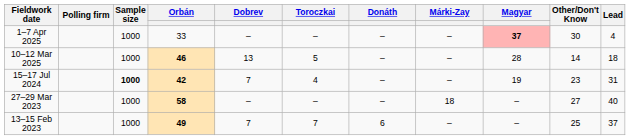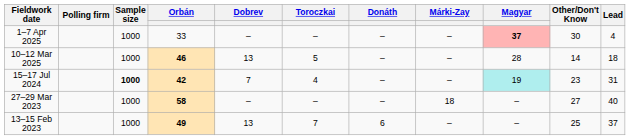15–17 Jul 2024 | Magyar: no background -> paleturquoise background
13–15 Feb 2023 | Dobrev: 7 -> 13
